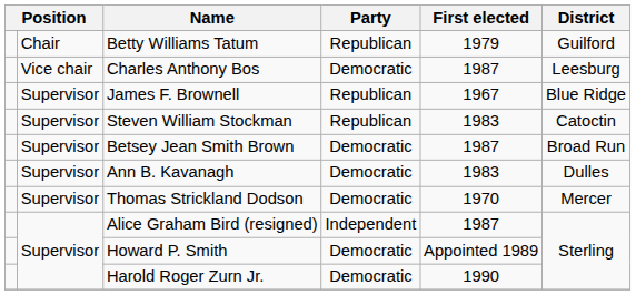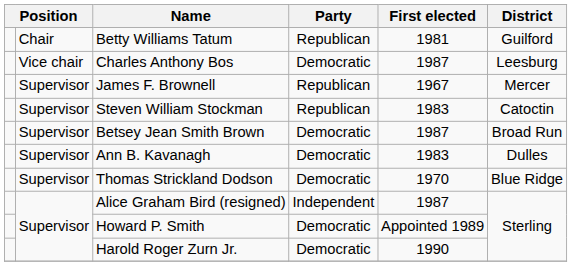Betty Williams Tatum | First elected: 1979 -> 1981
James F. Brownell | District: Blue Ridge -> Mercer
Thomas Strickland Dodson | District: Mercer -> Blue Ridge
